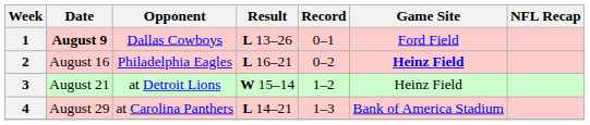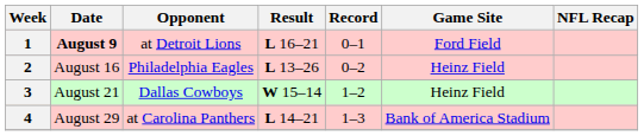1 | Opponent: Dallas Cowboys -> at Detroit Lions
1 | Result: L 13–26 -> L 16–21
2 | Result: L 16–21 -> L 13–26
2 | Game Site: bold -> normal
3 | Opponent: at Detroit Lions -> Dallas Cowboys
